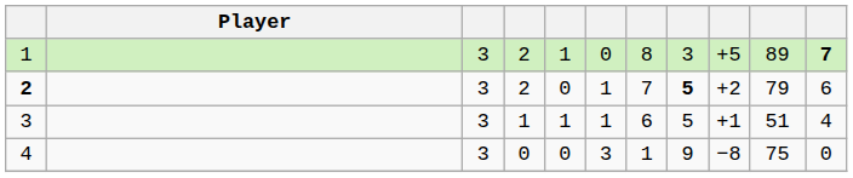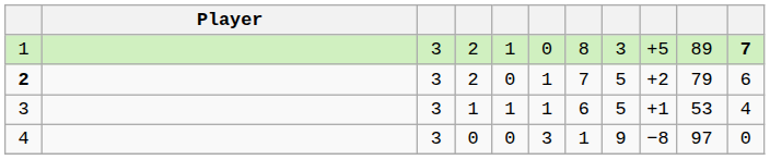row 3 | column 8: bold -> normal
row 4 | column 10: 51 -> 53
row 5 | column 10: 75 -> 97
